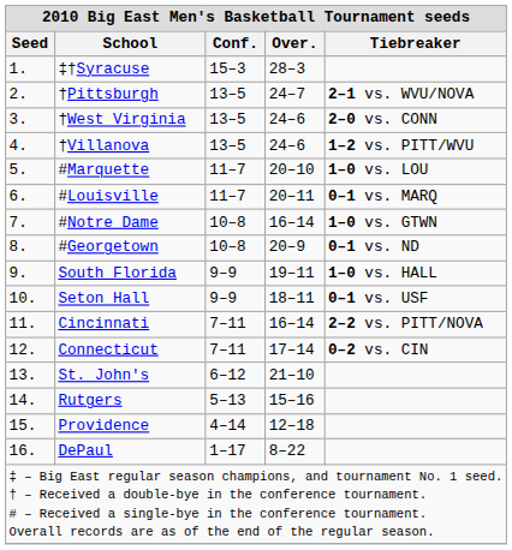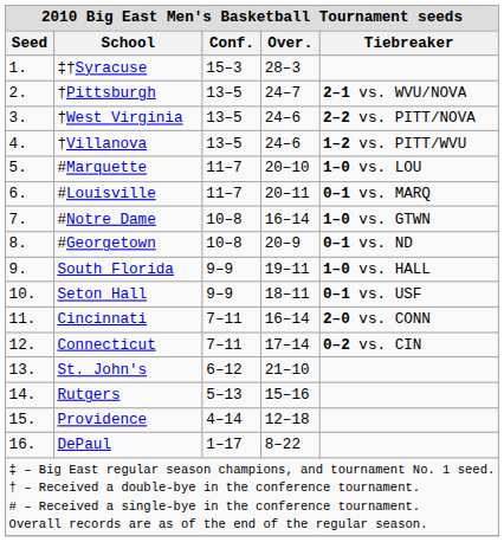†West Virginia | Tiebreaker: 2–0 vs. CONN -> 2–2 vs. PITT/NOVA
Cincinnati | Tiebreaker: 2–2 vs. PITT/NOVA -> 2–0 vs. CONN
